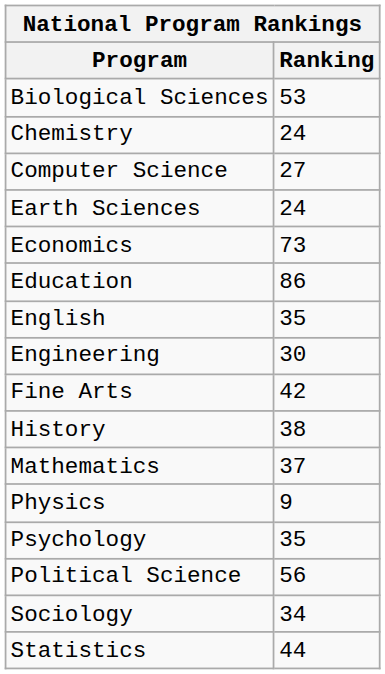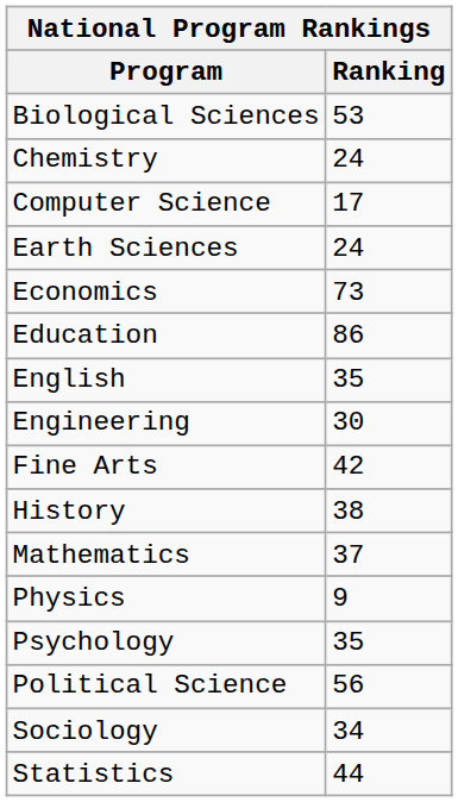Computer Science | Ranking: 27 -> 17
